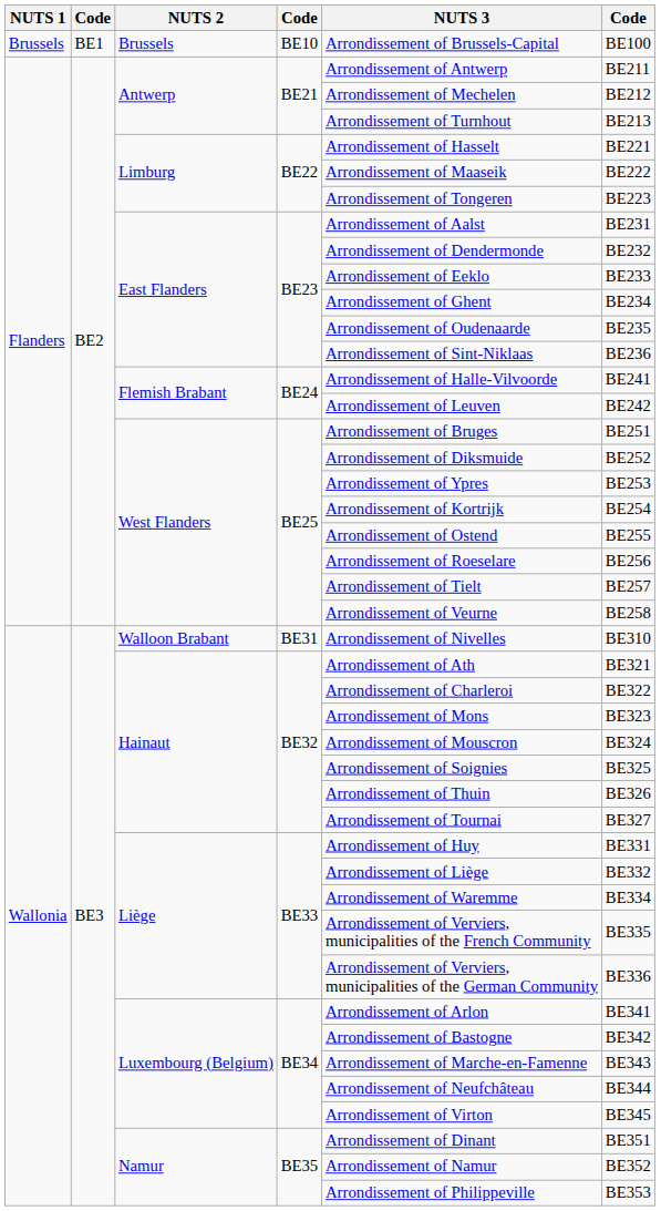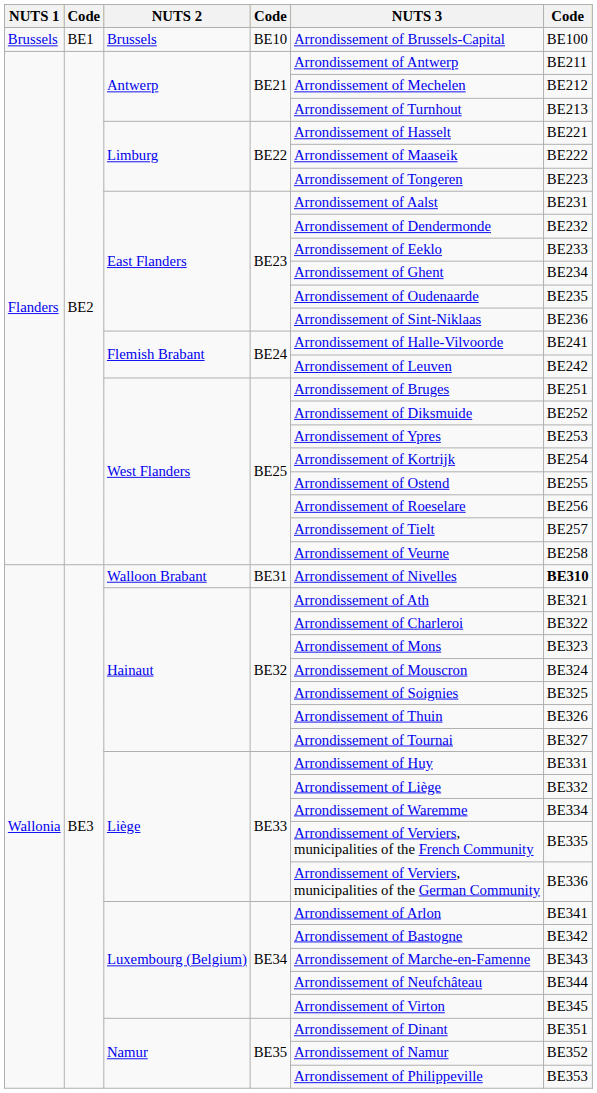Walloon Brabant | column 6: normal -> bold
